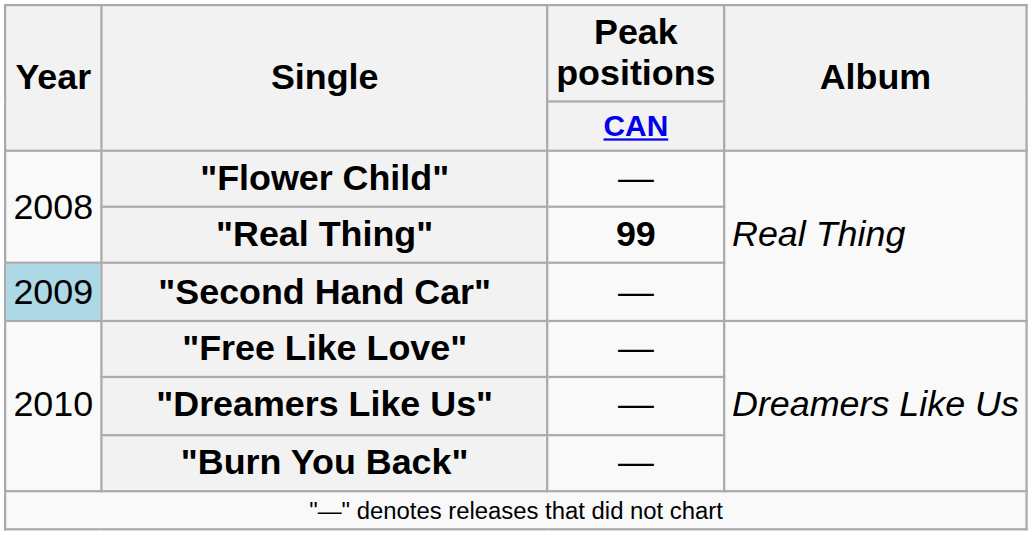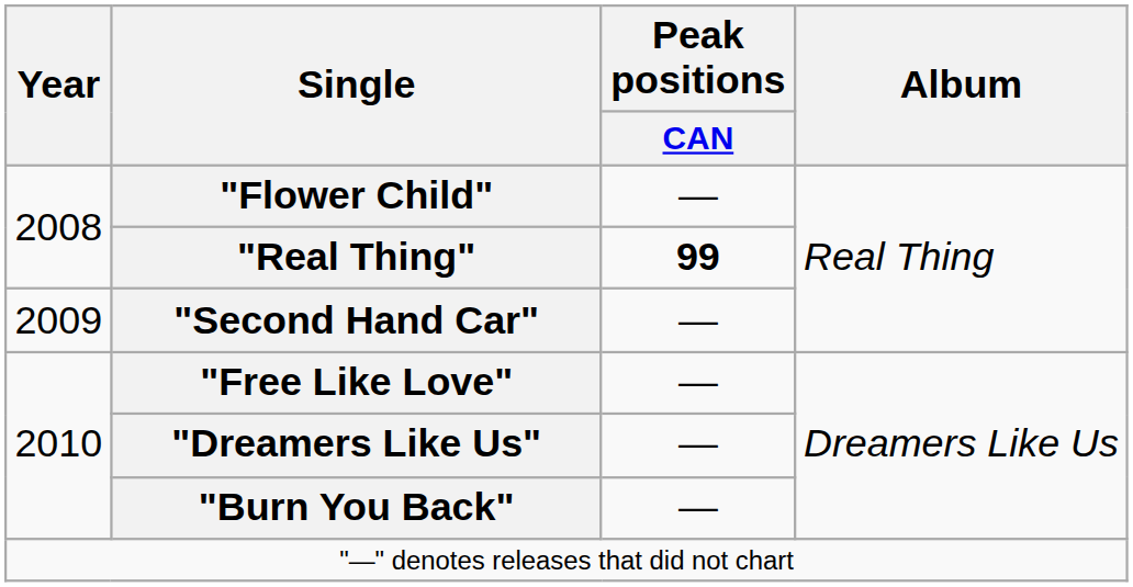"Second Hand Car" | Year: lightblue background -> no background
